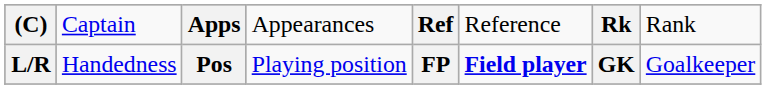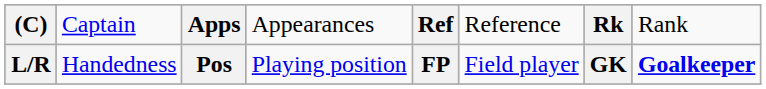L/R | column 6: bold -> normal
L/R | column 8: normal -> bold
